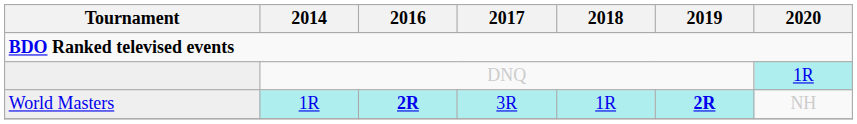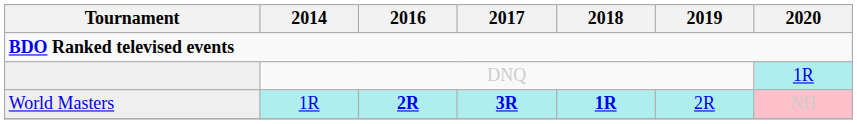World Masters | 2017: normal -> bold
World Masters | 2018: normal -> bold
World Masters | 2019: bold -> normal
World Masters | 2020: no background -> pink background
